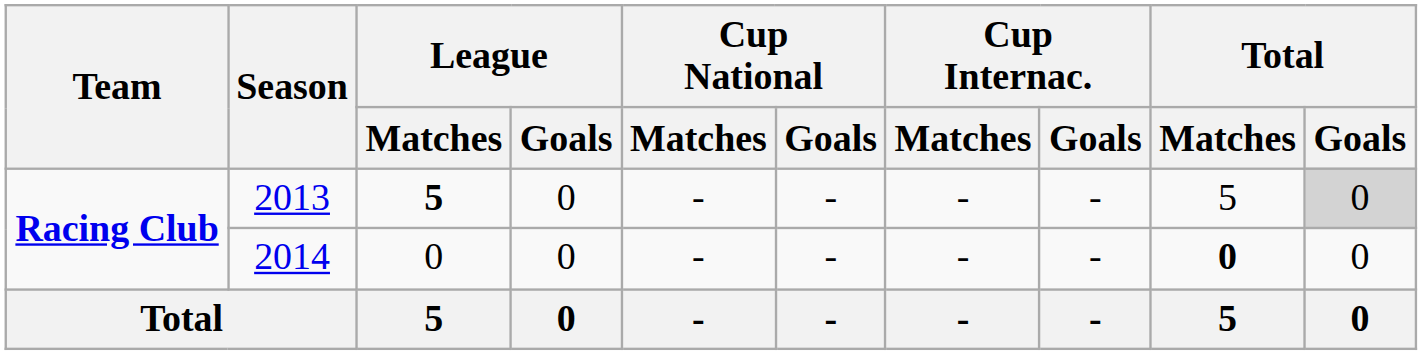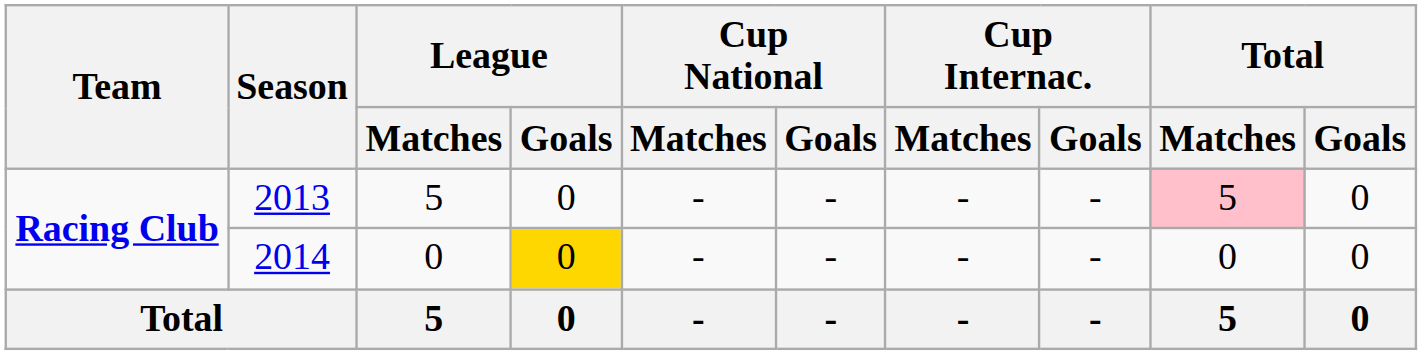2013 | League / Matches: bold -> normal
2013 | Total / Matches: no background -> pink background
2013 | Total / Goals: lightgrey background -> no background
2014 | League / Goals: no background -> gold background
2014 | Total / Matches: bold -> normal
